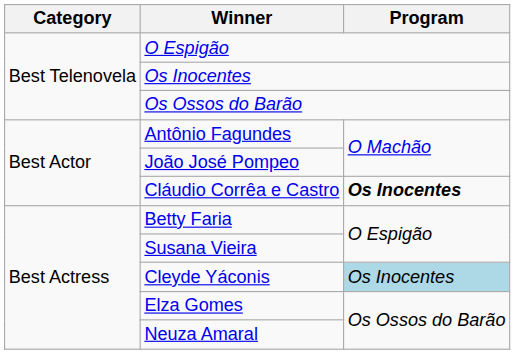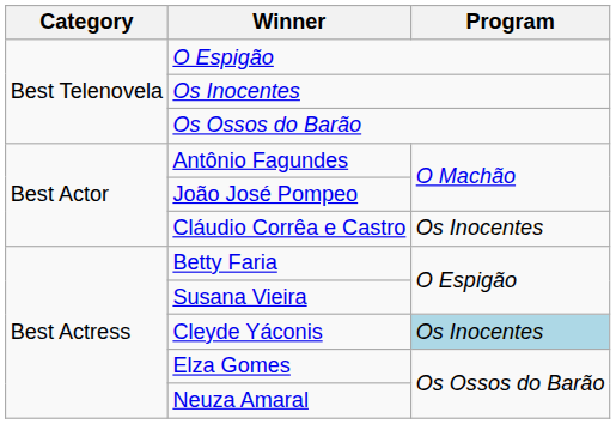Cláudio Corrêa e Castro | Program: bold -> normal
